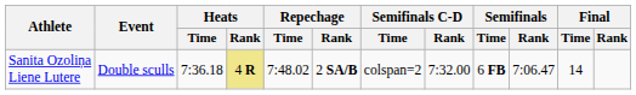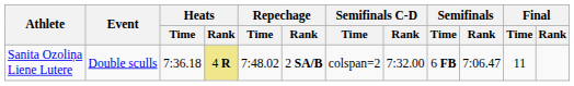Sanita Ozoliņa Liene Lutere | Final / Time: 14 -> 11
